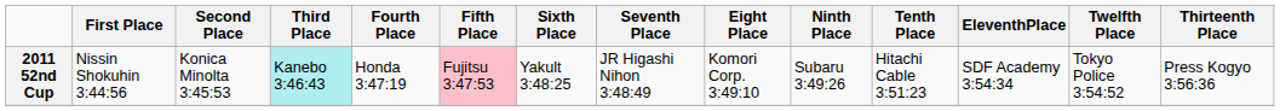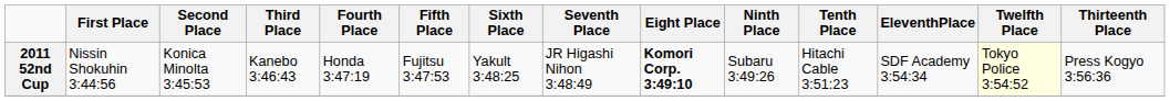2011 52nd Cup | Third Place: paleturquoise background -> no background
2011 52nd Cup | Fifth Place: pink background -> no background
2011 52nd Cup | Eight Place: normal -> bold
2011 52nd Cup | Twelfth Place: no background -> lightyellow background
